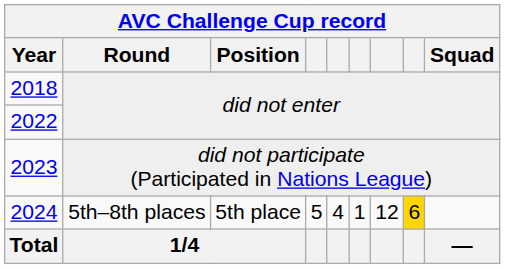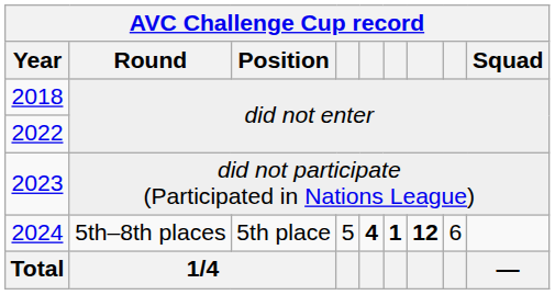2024 | column 5: normal -> bold
2024 | column 6: normal -> bold
2024 | column 7: normal -> bold
2024 | column 8: gold background -> no background
